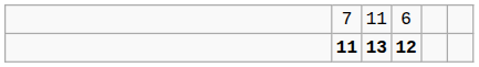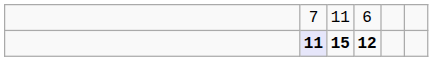row 2 | column 2: no background -> lavender background
row 2 | column 3: 13 -> 15
